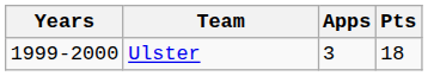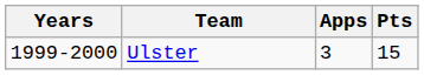Ulster | Pts: 18 -> 15
